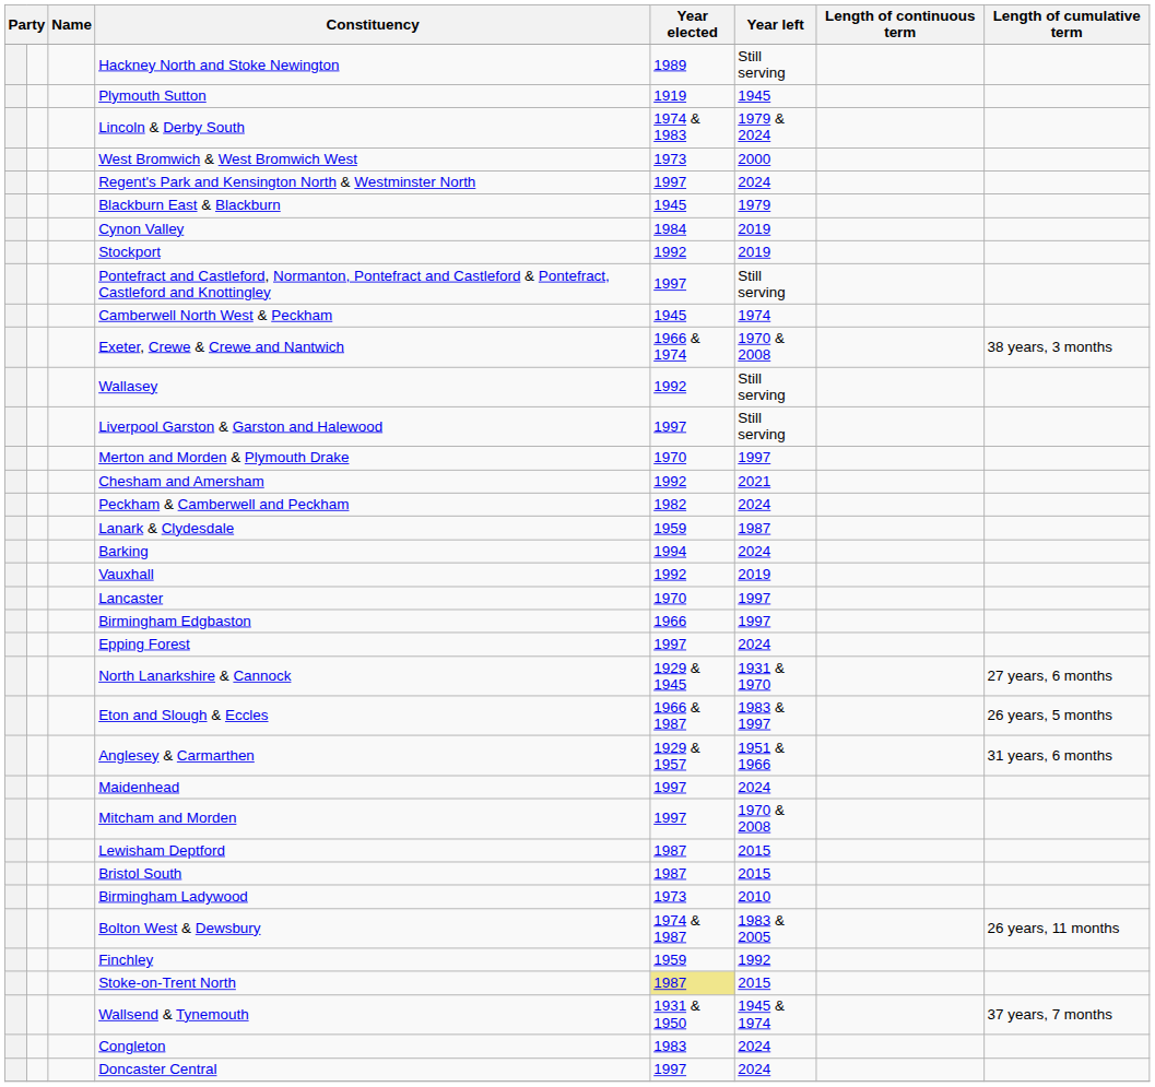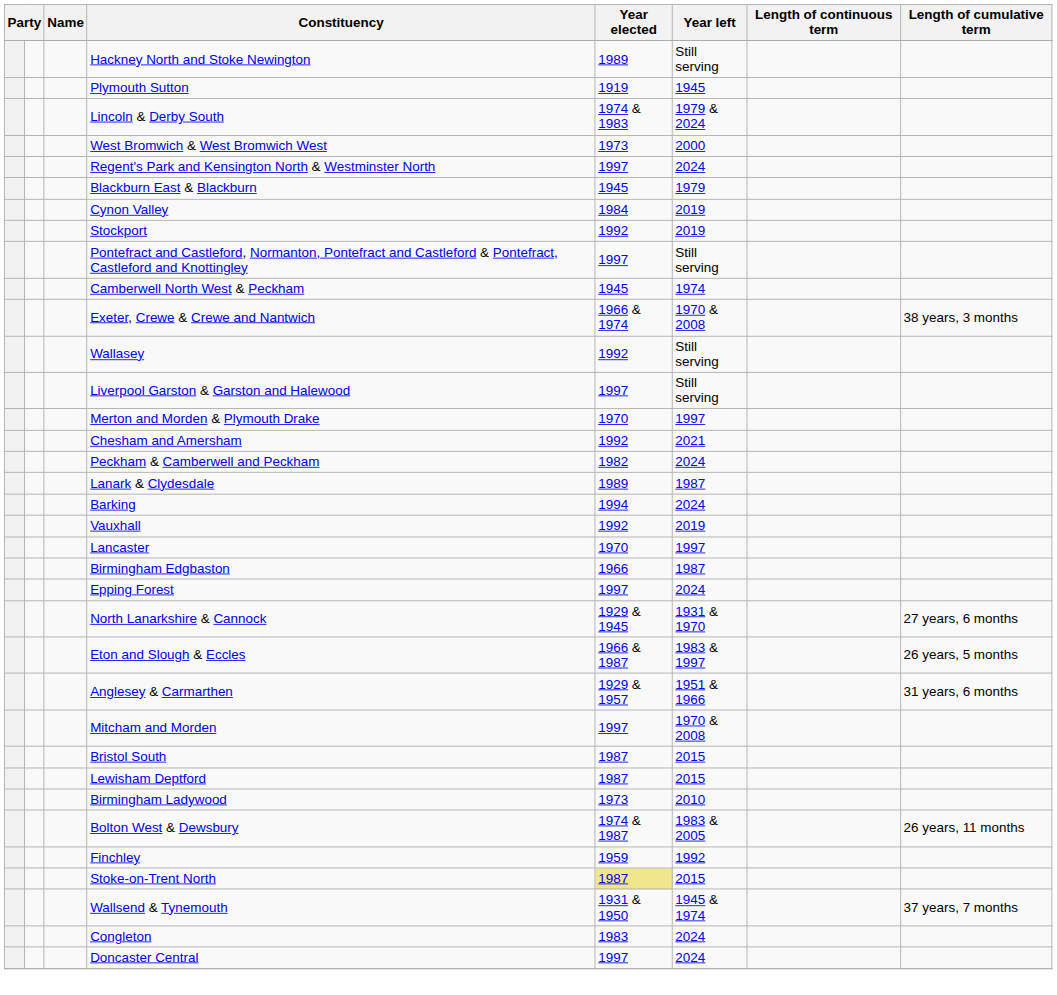Lanark & Clydesdale | Year elected: 1959 -> 1989
Birmingham Edgbaston | Year left: 1997 -> 1987
- row: Maidenhead | 1997 | 2024
rows swapped: Bristol South <-> Lewisham Deptford
